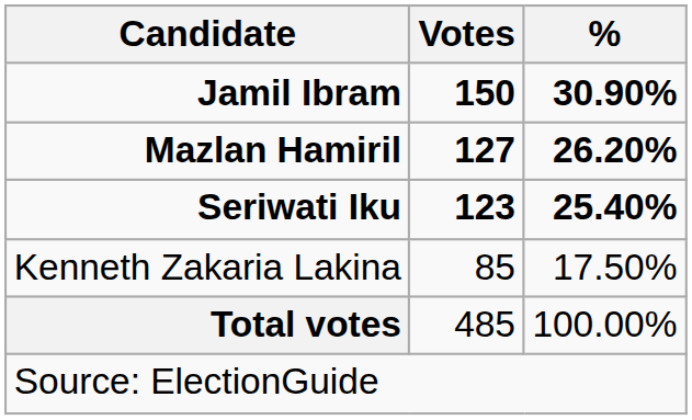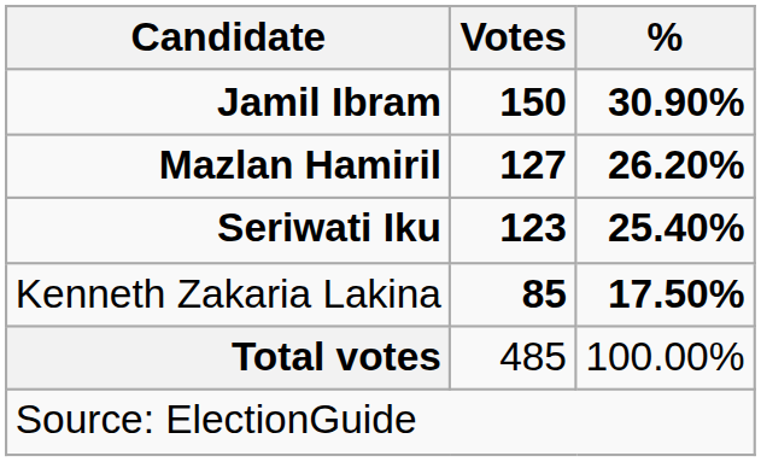Kenneth Zakaria Lakina | Votes: normal -> bold
Kenneth Zakaria Lakina | %: normal -> bold
